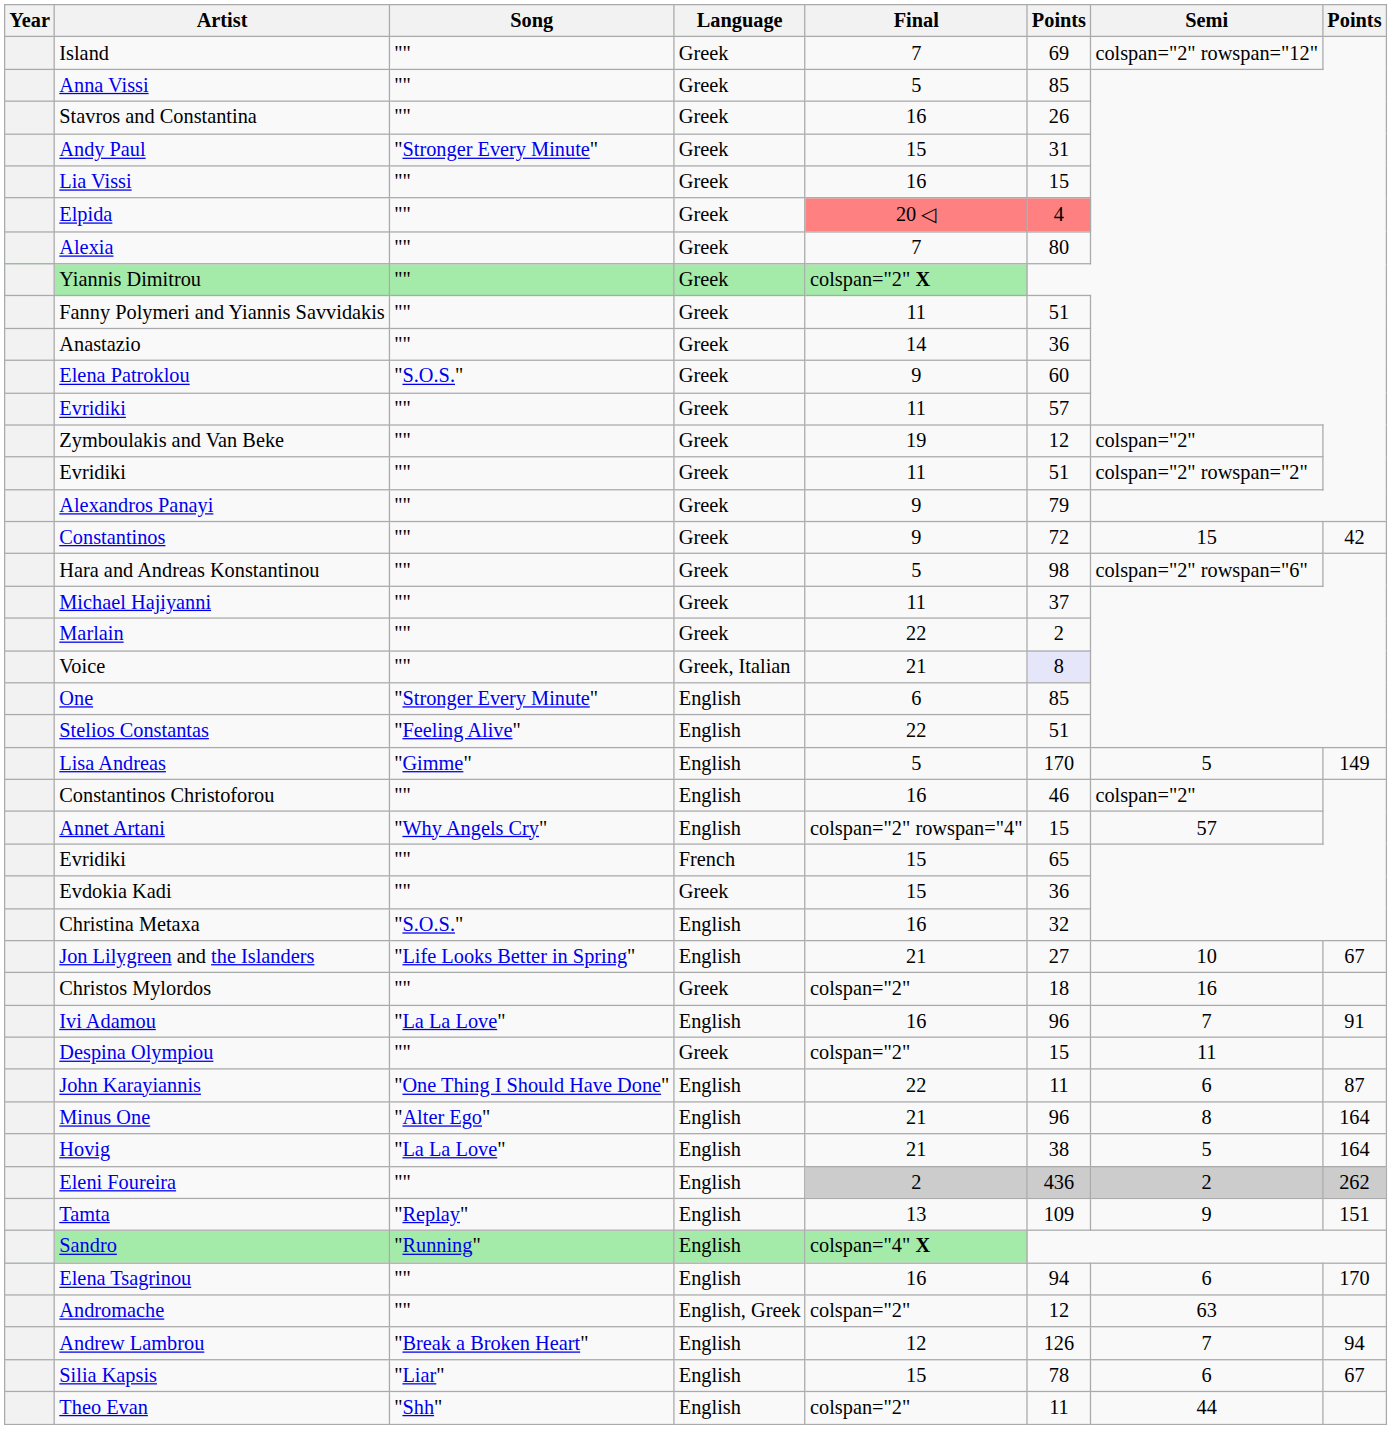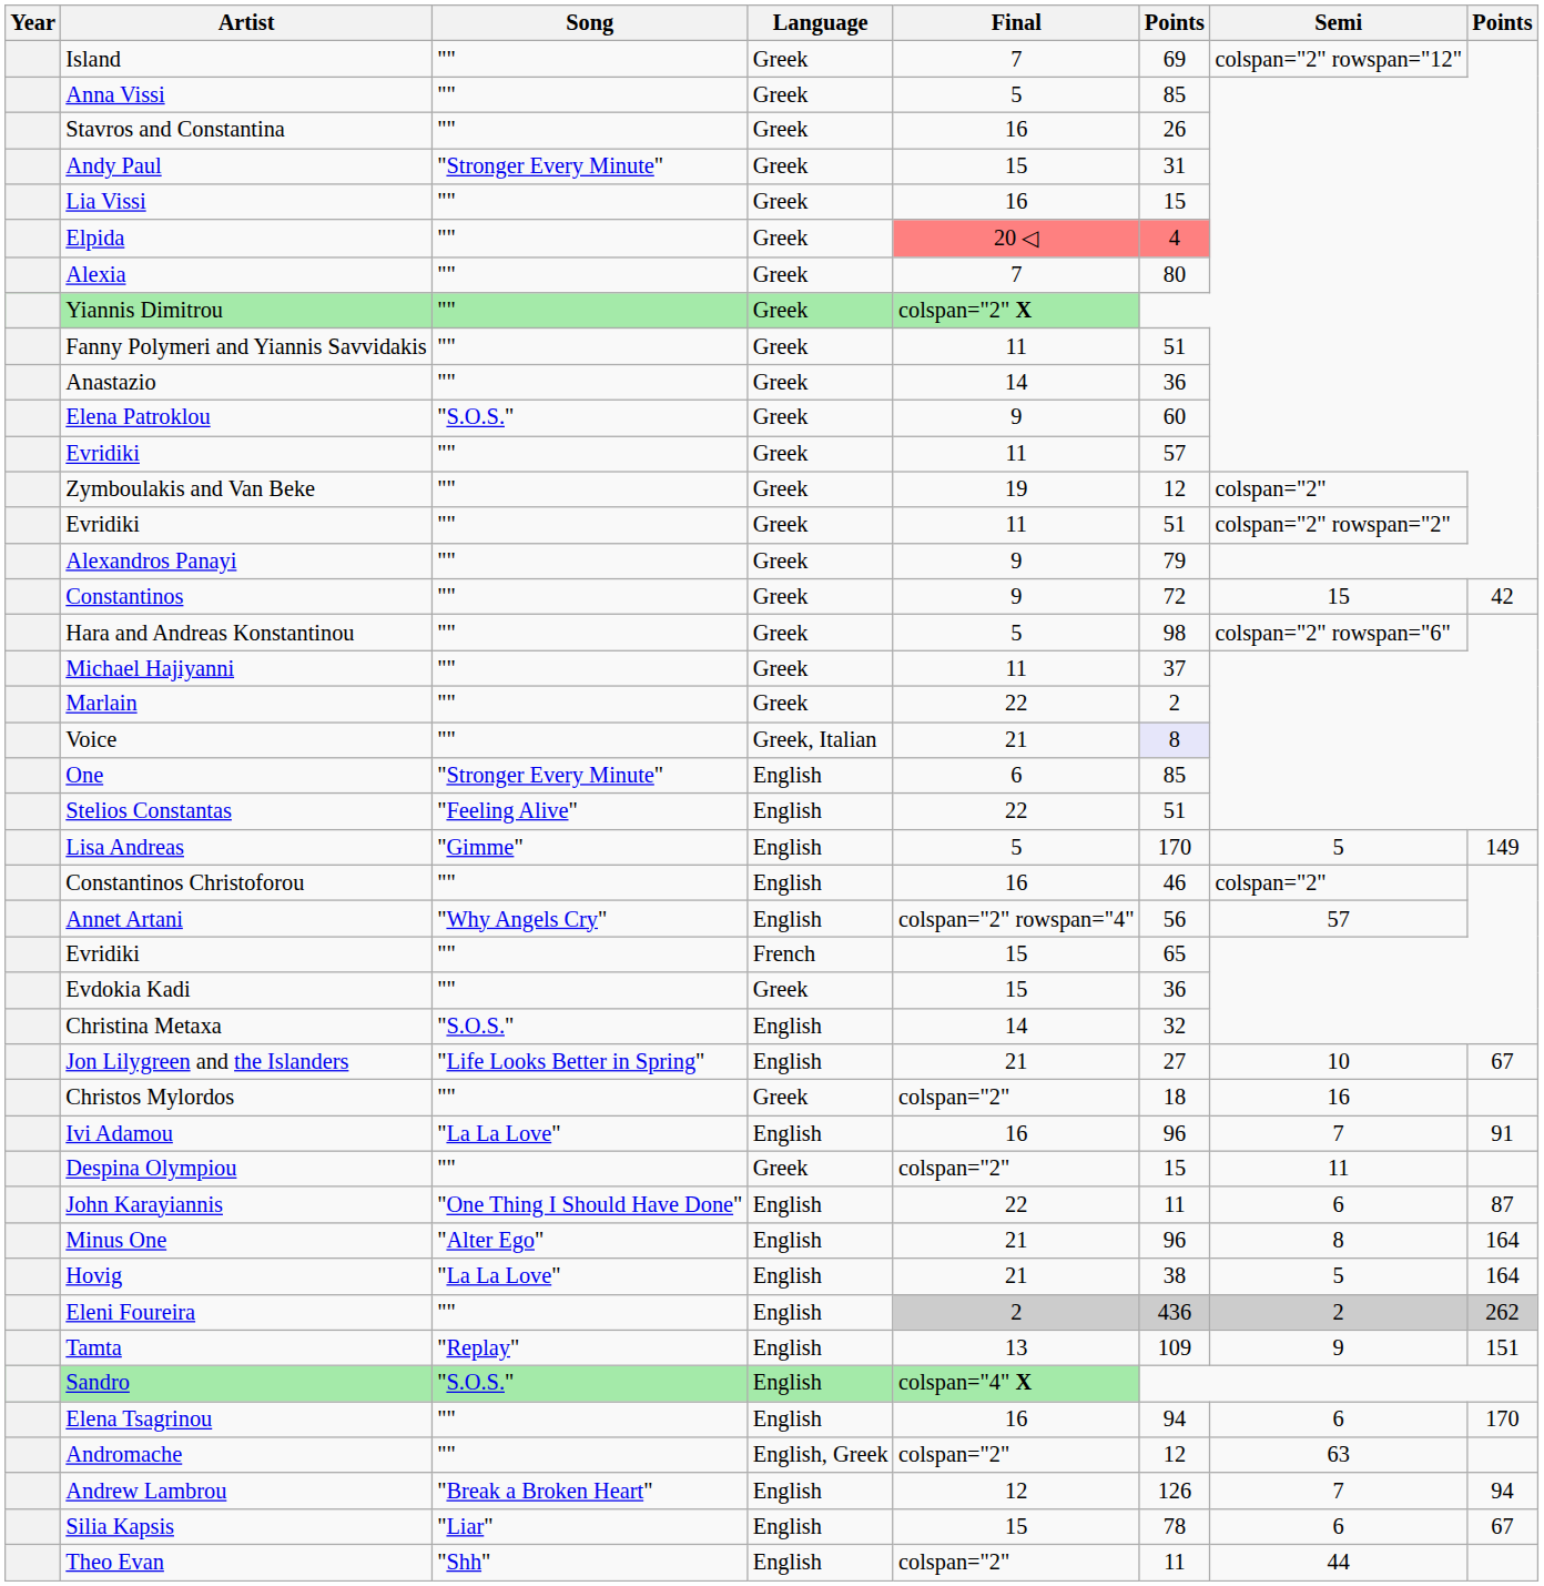Annet Artani | column 6: 15 -> 56
Christina Metaxa | Final: 16 -> 14
Sandro | Song: "Running" -> "S.O.S."
